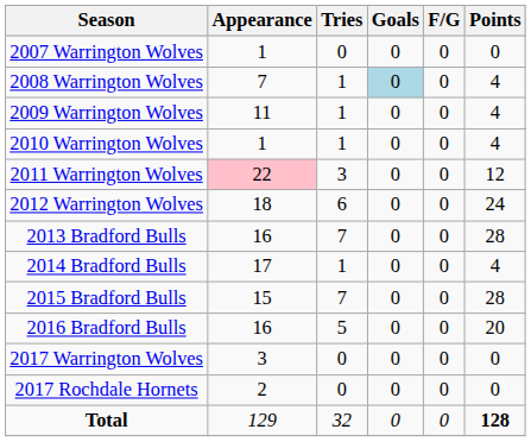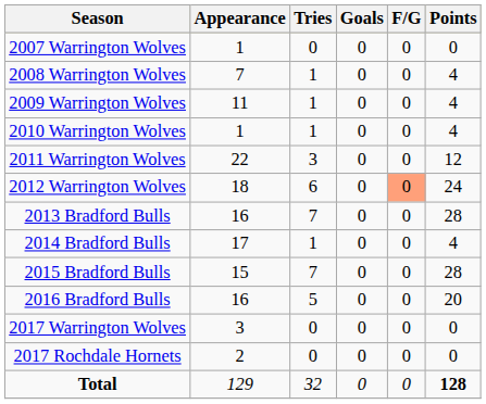2008 Warrington Wolves | Goals: lightblue background -> no background
2011 Warrington Wolves | Appearance: pink background -> no background
2012 Warrington Wolves | F/G: no background -> lightsalmon background
